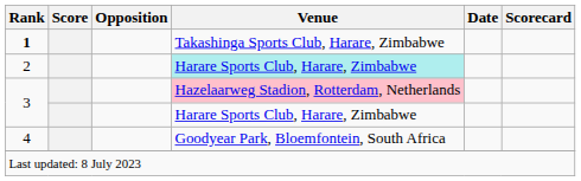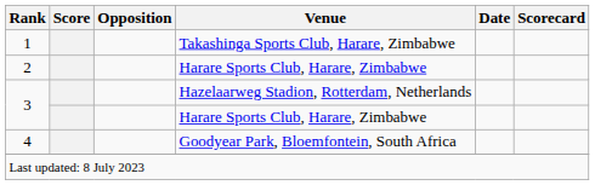1 | Rank: bold -> normal
2 | Venue: paleturquoise background -> no background
3 / Hazelaarweg Stadion, Rotterdam, Netherlands | Venue: pink background -> no background
